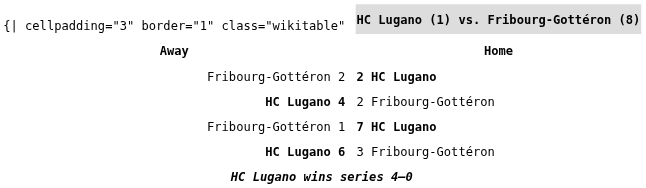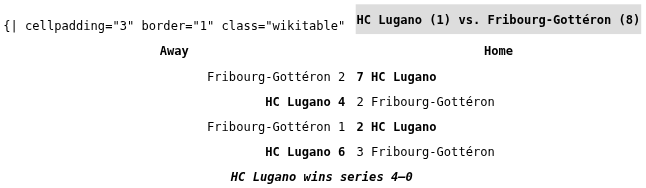Fribourg-Gottéron 2 | column 2: 2 HC Lugano -> 7 HC Lugano
Fribourg-Gottéron 1 | column 2: 7 HC Lugano -> 2 HC Lugano
